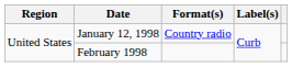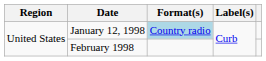January 12, 1998 | Format(s): no background -> lightblue background
